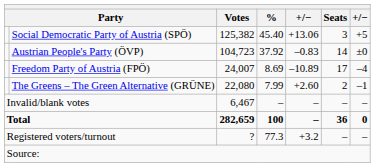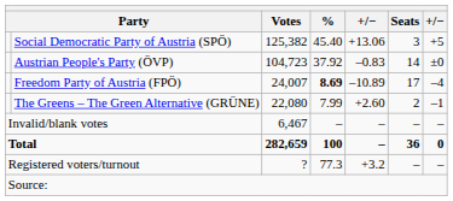Freedom Party of Austria (FPÖ) | %: normal -> bold
